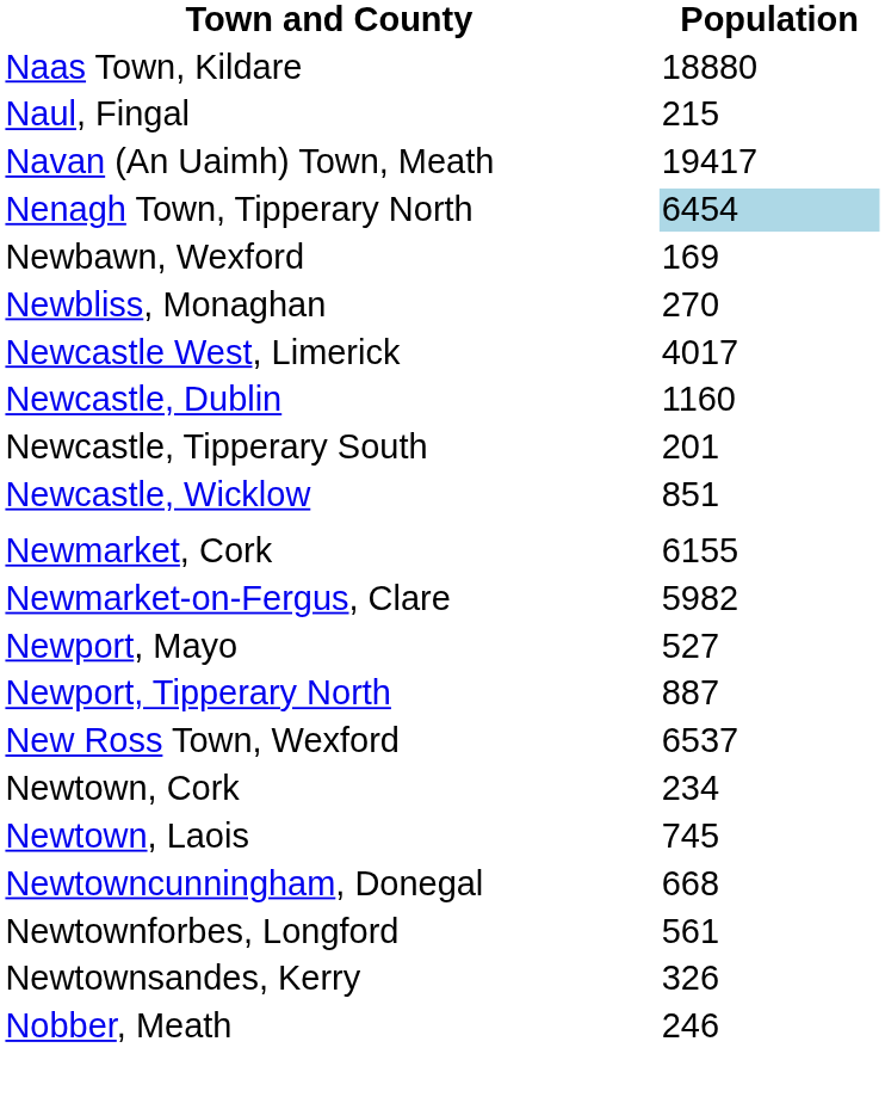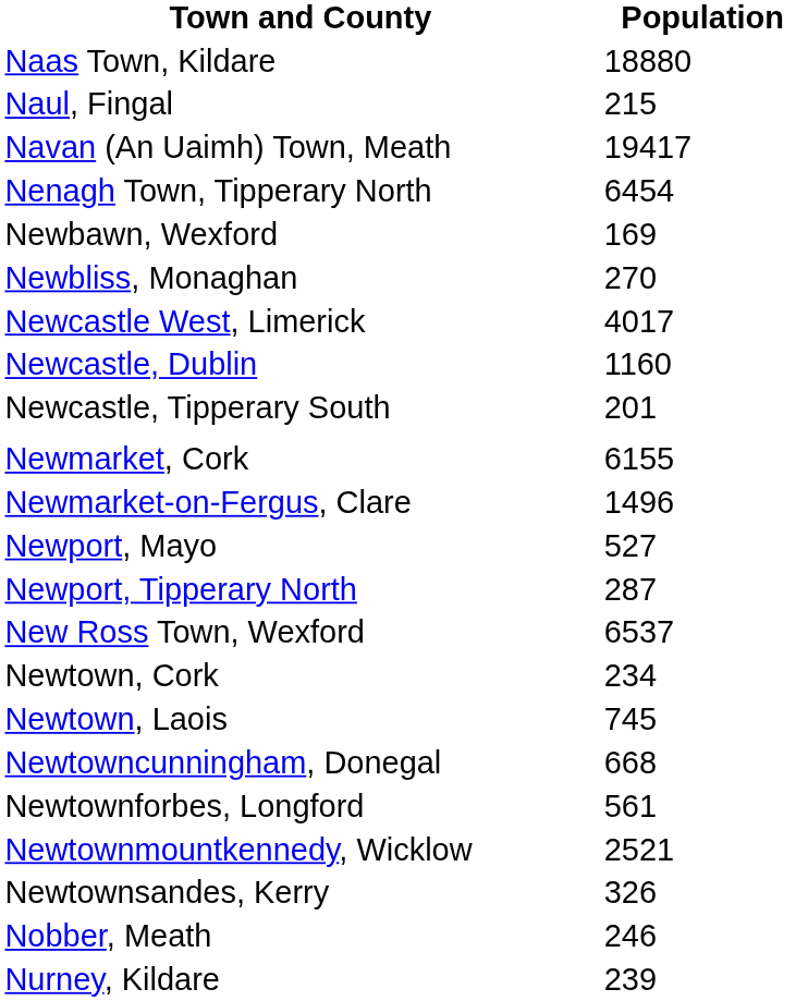Nenagh Town, Tipperary North | Population: lightblue background -> no background
- row: Newcastle, Wicklow | 851
Newmarket-on-Fergus, Clare | Population: 5982 -> 1496
Newport, Tipperary North | Population: 887 -> 287
+ row: Newtownmountkennedy, Wicklow | 2521
+ row: Nurney, Kildare | 239
